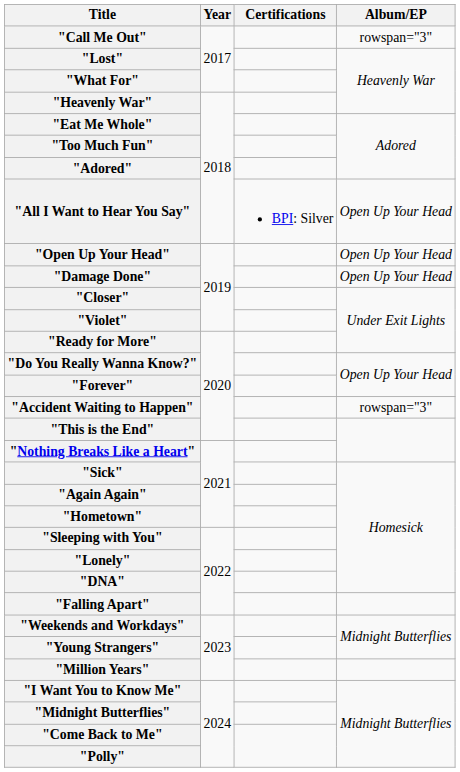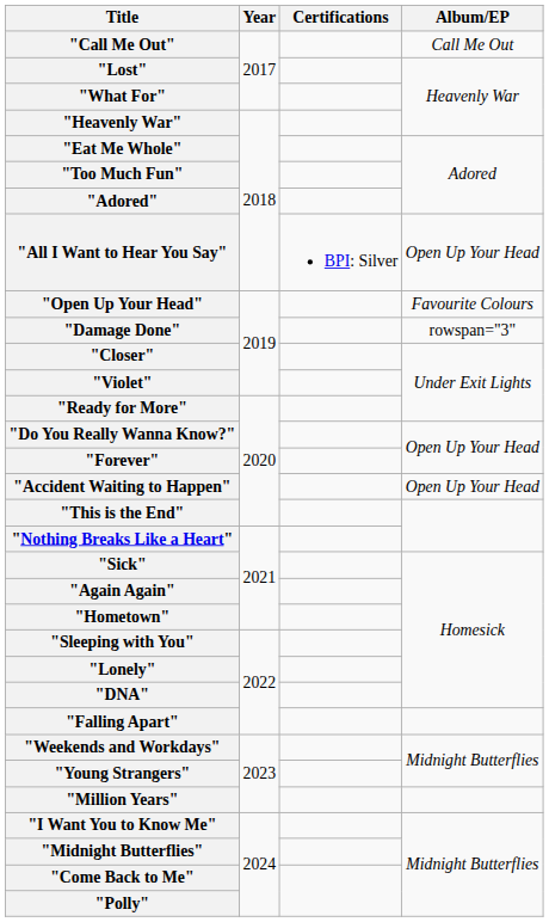"Call Me Out" | Album/EP: rowspan="3" -> Call Me Out
"Open Up Your Head" | Album/EP: Open Up Your Head -> Favourite Colours
"Damage Done" | Album/EP: Open Up Your Head -> rowspan="3"
"Accident Waiting to Happen" | Album/EP: rowspan="3" -> Open Up Your Head
